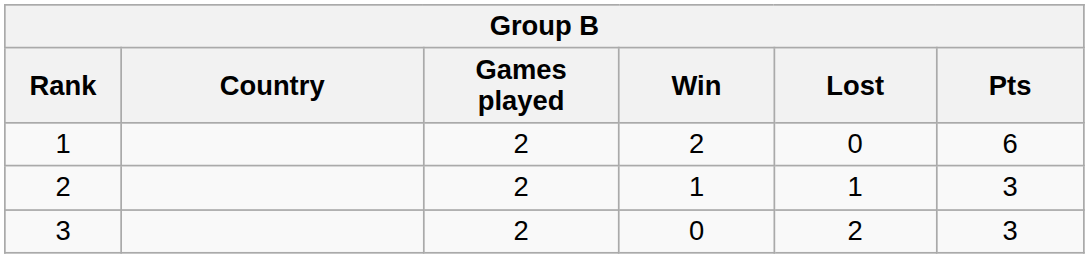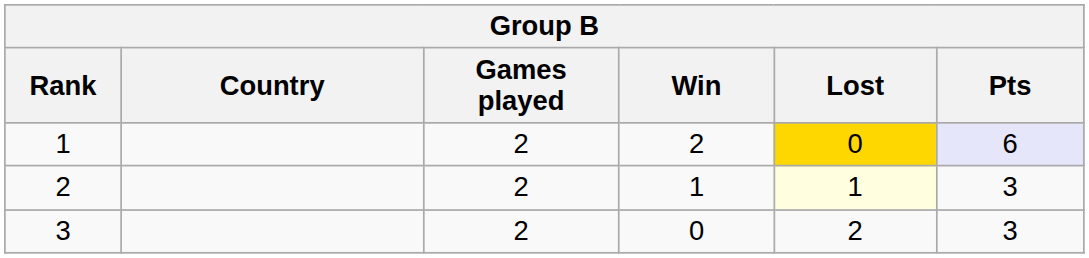row 3 | Lost: no background -> gold background
row 3 | Pts: no background -> lavender background
row 4 | Lost: no background -> lightyellow background
